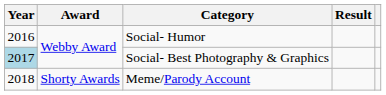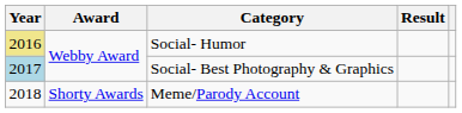Social- Humor | Year: no background -> khaki background
